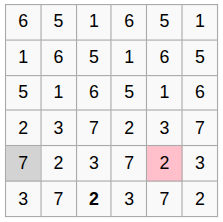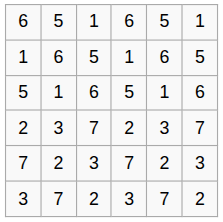row 5 | column 1: lightgrey background -> no background
row 5 | column 5: pink background -> no background
row 6 | column 3: bold -> normal
